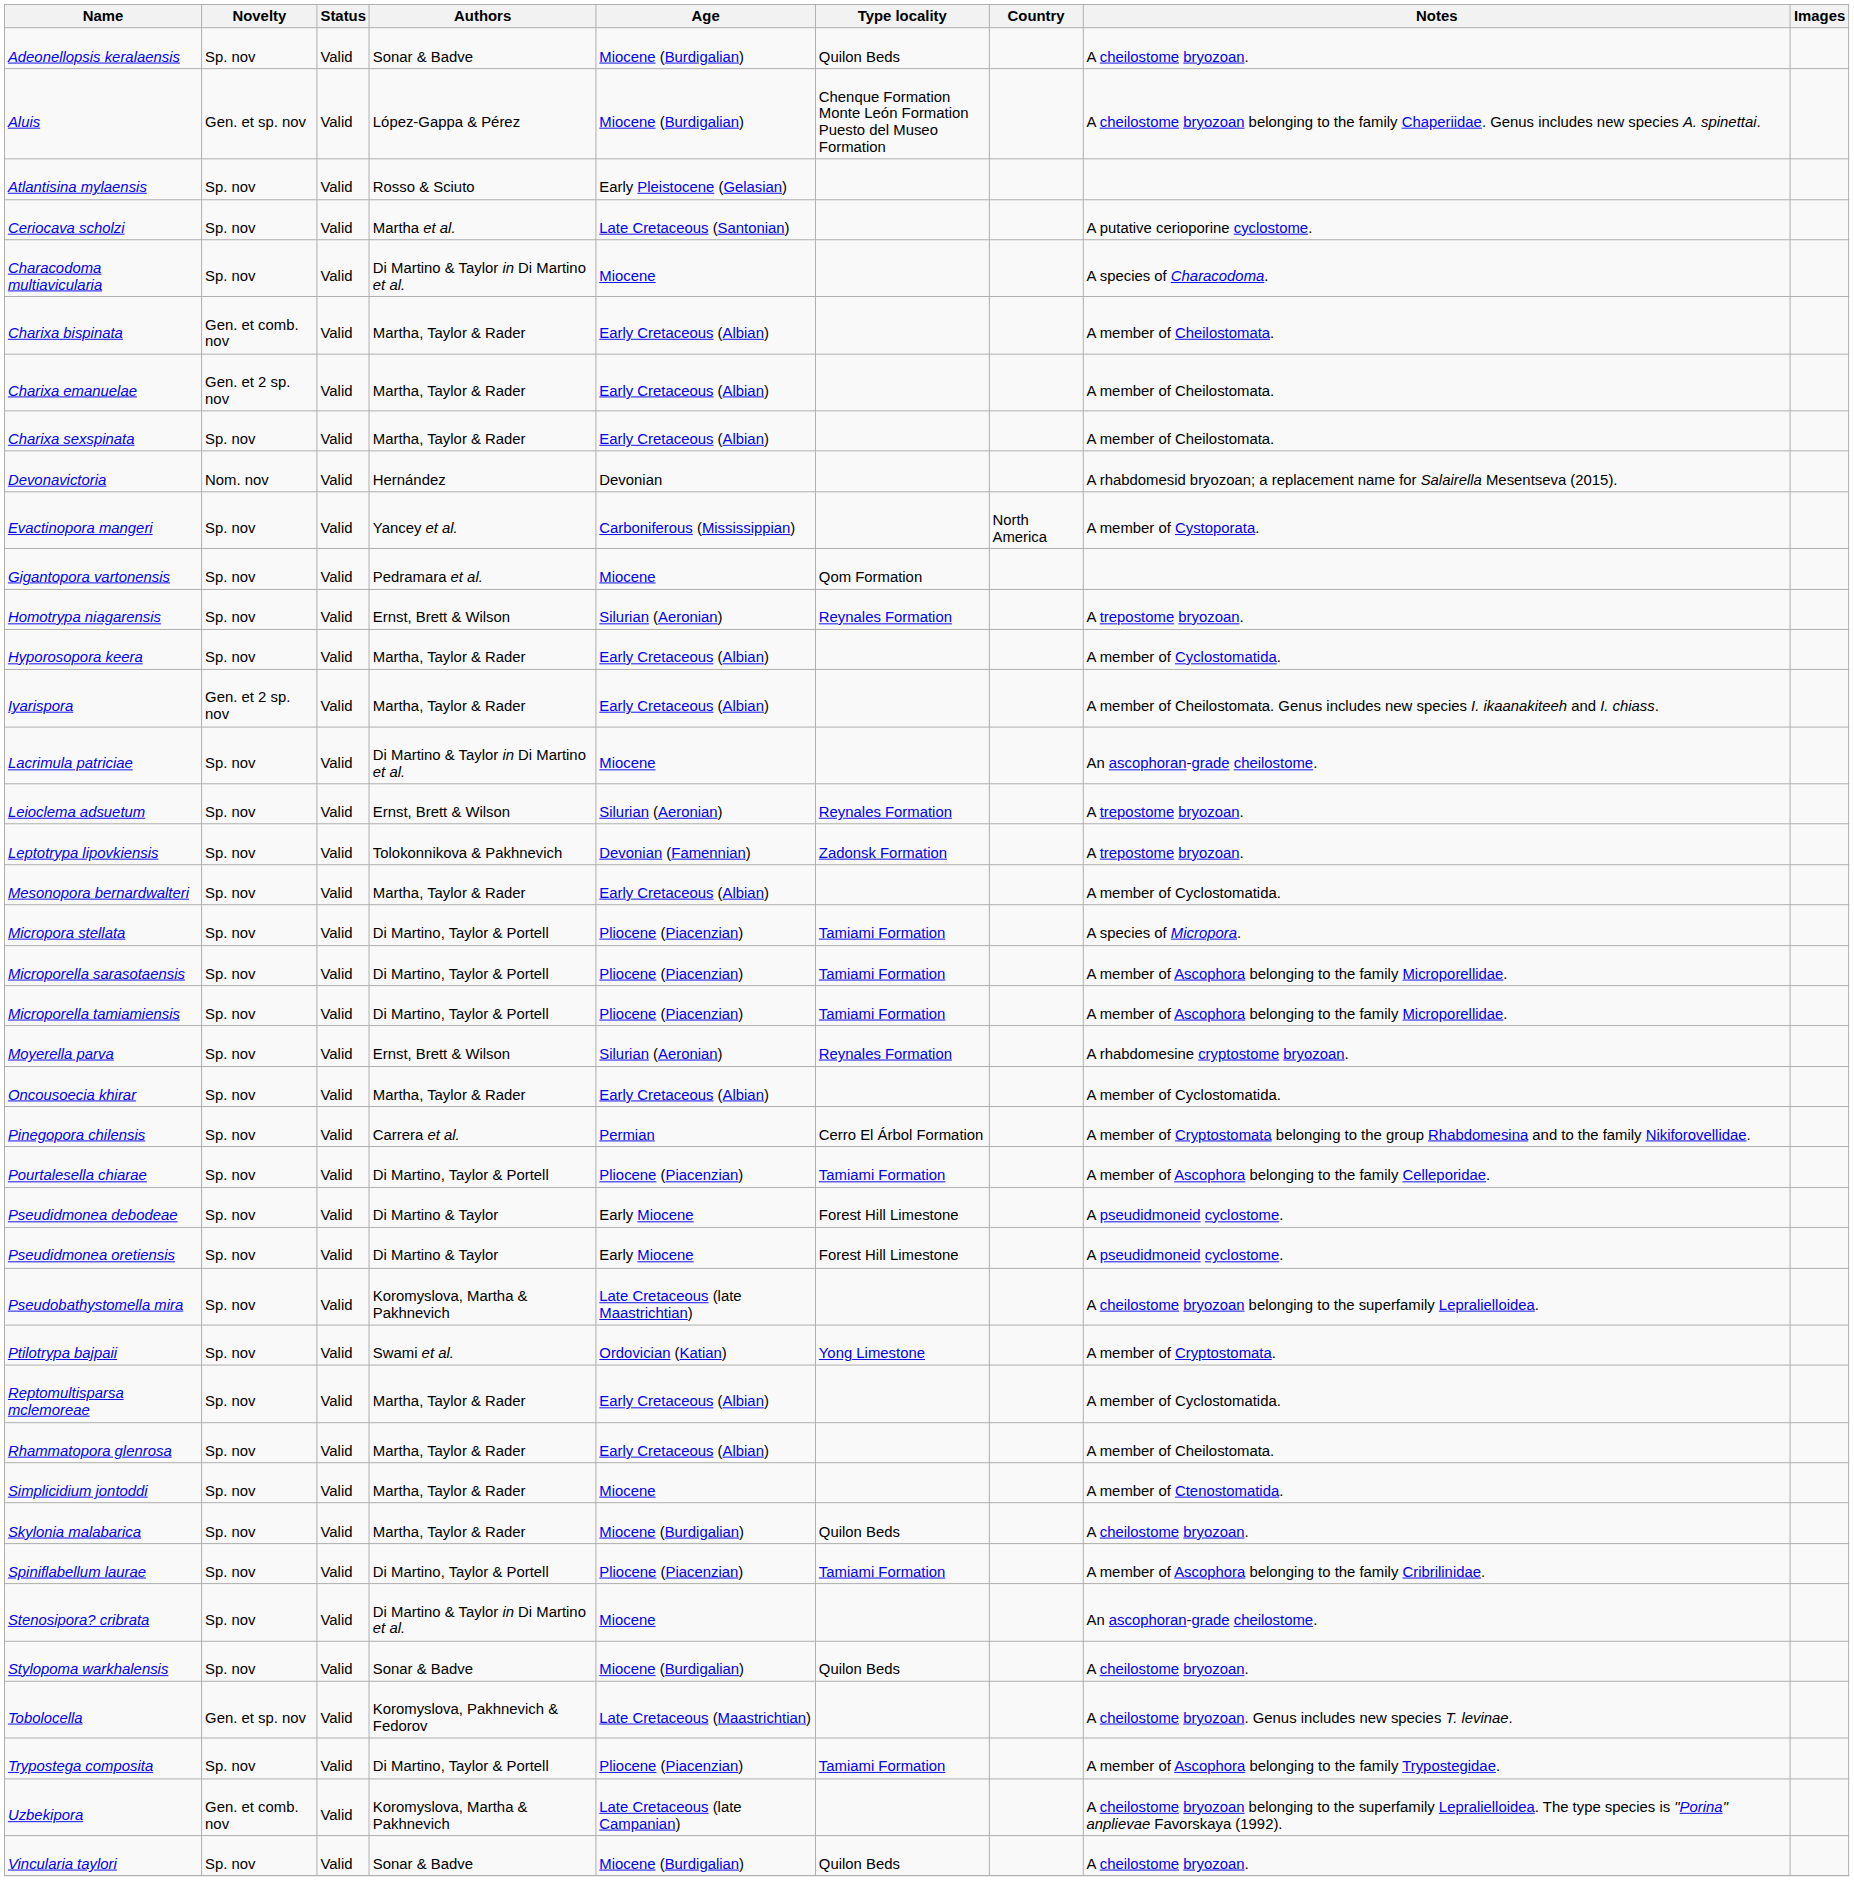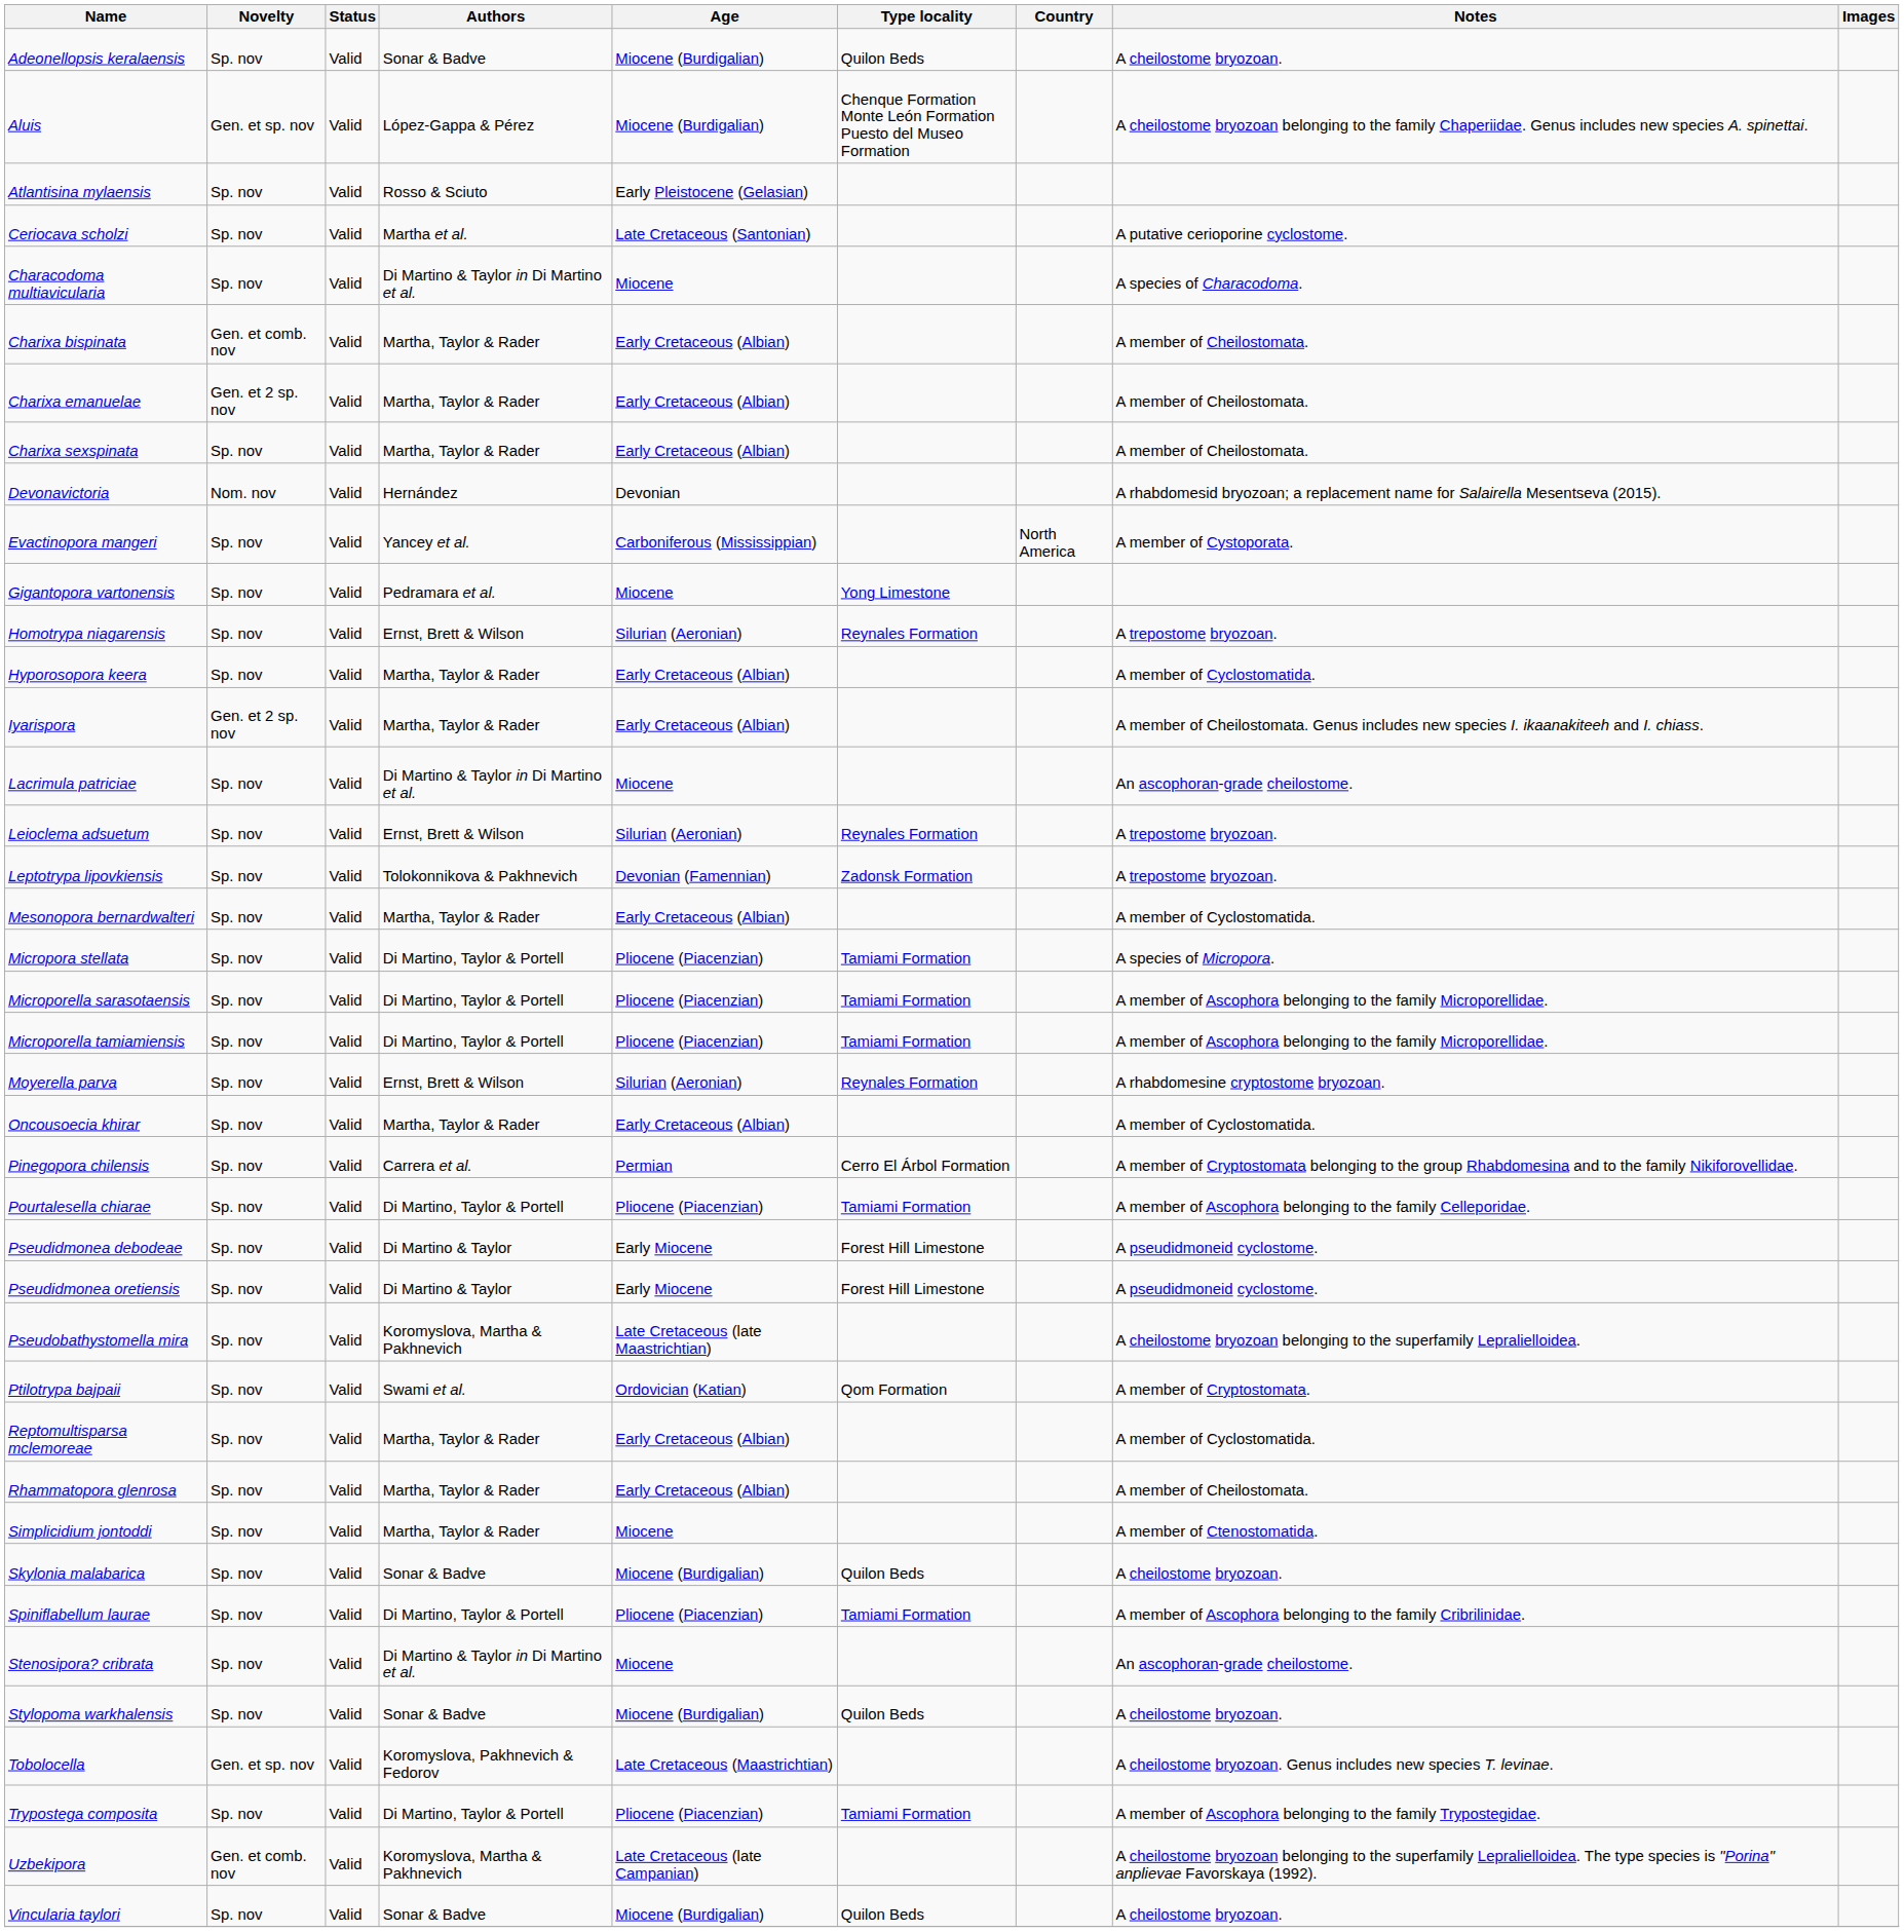Gigantopora vartonensis | Type locality: Qom Formation -> Yong Limestone
Ptilotrypa bajpaii | Type locality: Yong Limestone -> Qom Formation
Skylonia malabarica | Authors: Martha, Taylor & Rader -> Sonar & Badve
